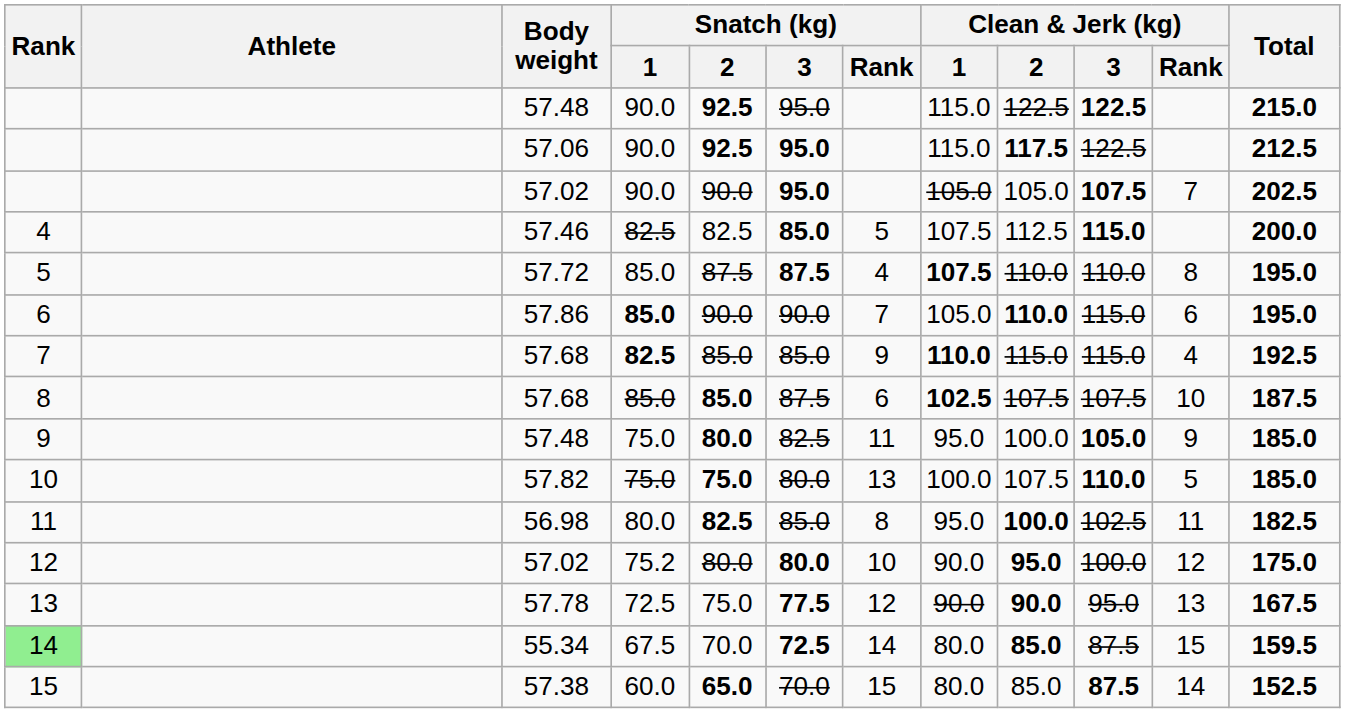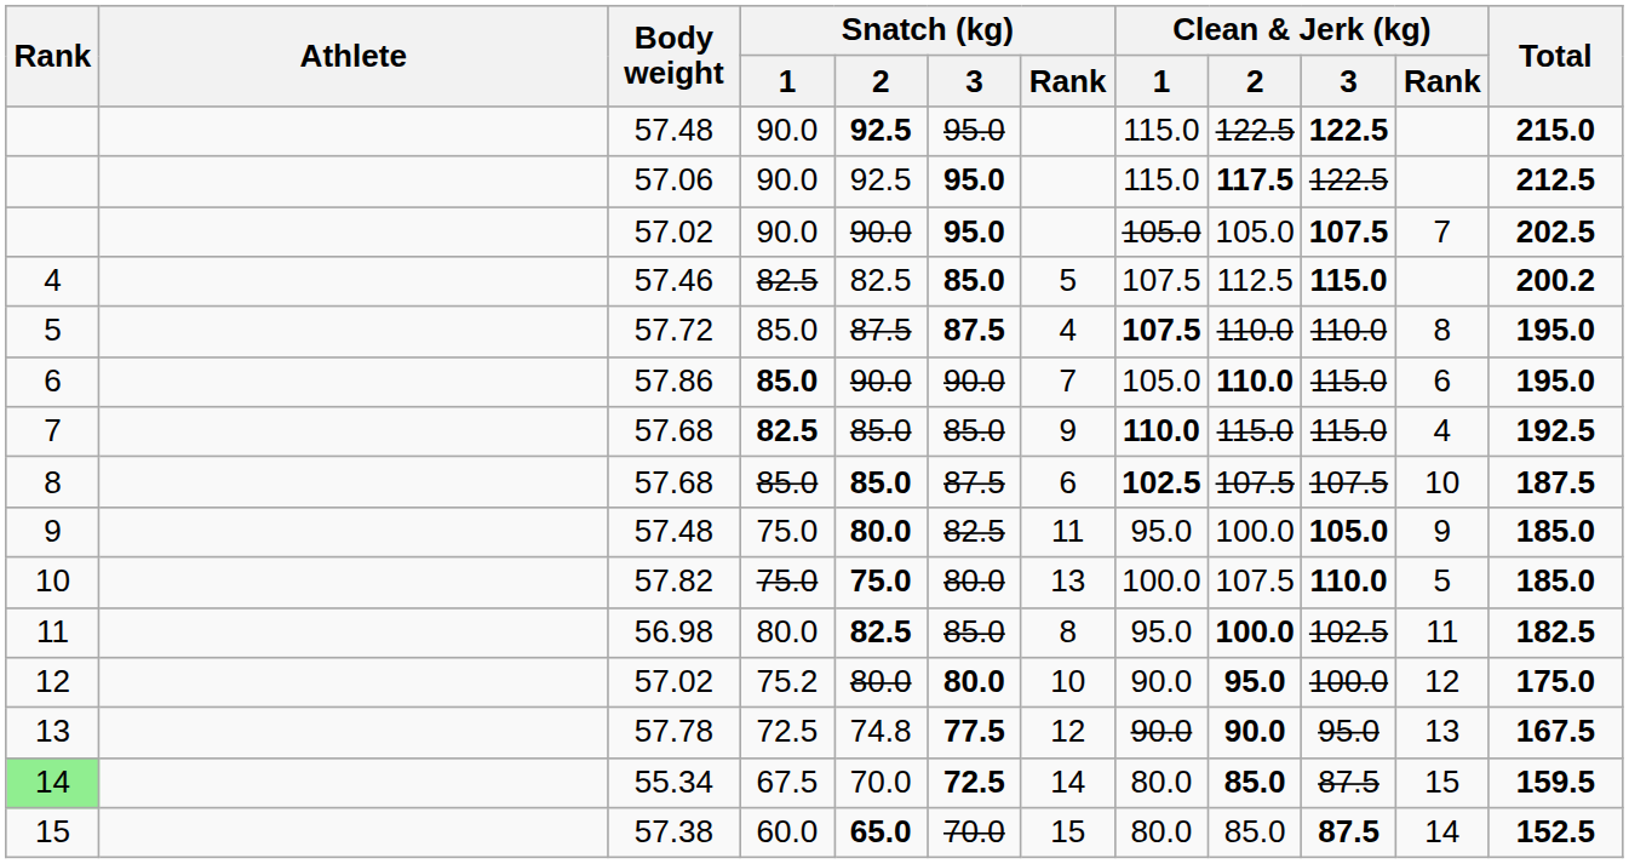row 4 | Snatch (kg) / 2: bold -> normal
row 6 | Total: 200.0 -> 200.2
row 15 | Snatch (kg) / 2: 75.0 -> 74.8
